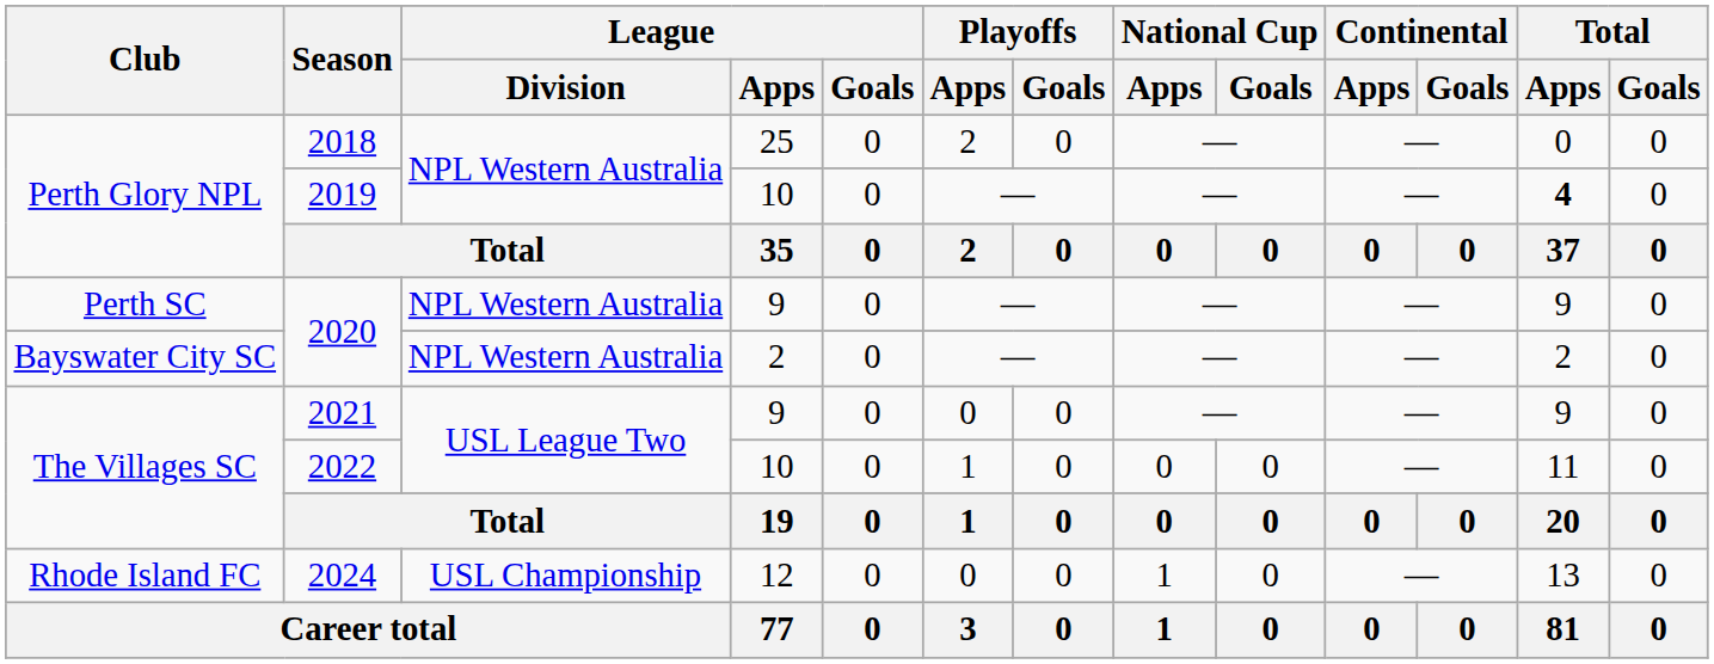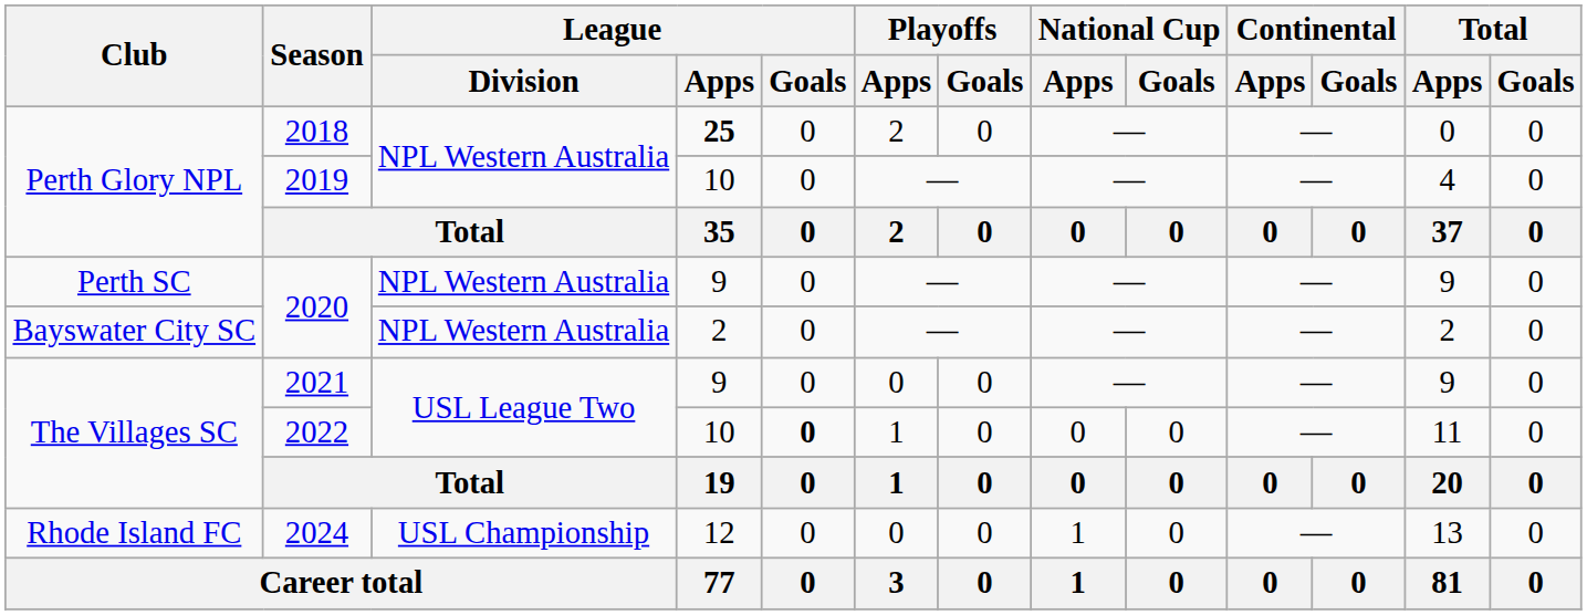2018 | League / Apps: normal -> bold
2019 | Total / Apps: bold -> normal
2022 | League / Goals: normal -> bold
